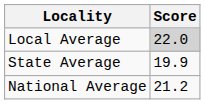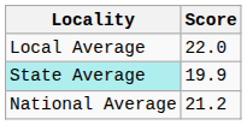row 2 | Score: lightgrey background -> no background
row 3 | Locality: no background -> paleturquoise background
